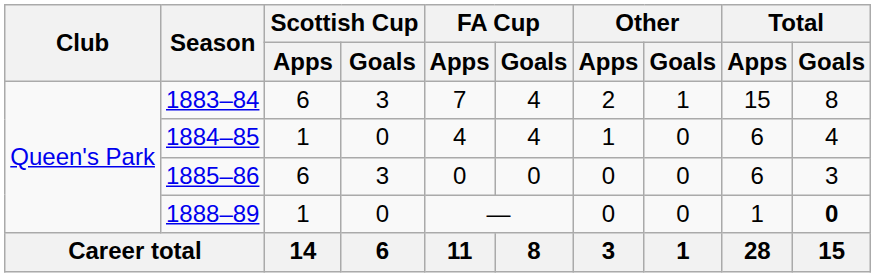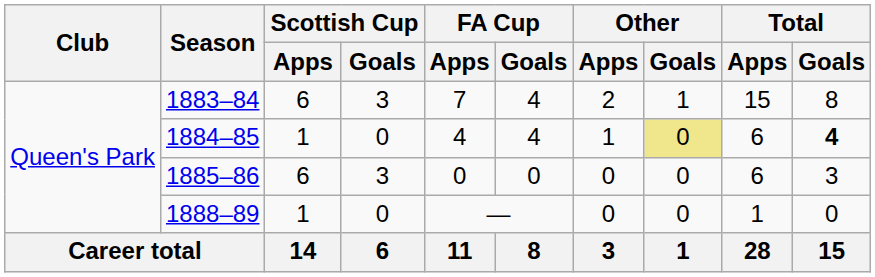1884–85 | Other / Goals: no background -> khaki background
1884–85 | Total / Goals: normal -> bold
1888–89 | Total / Goals: bold -> normal
